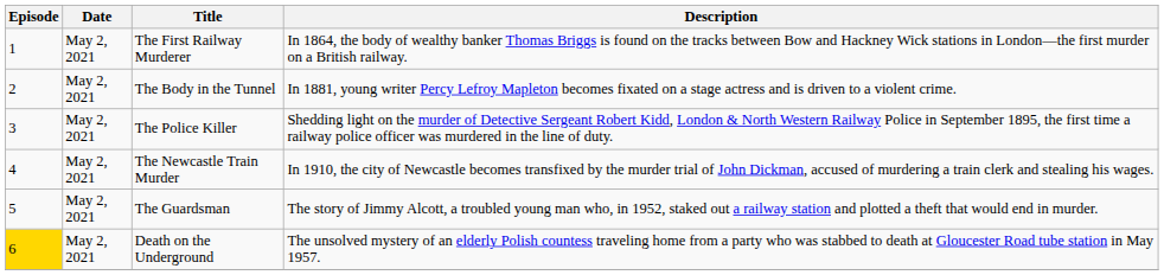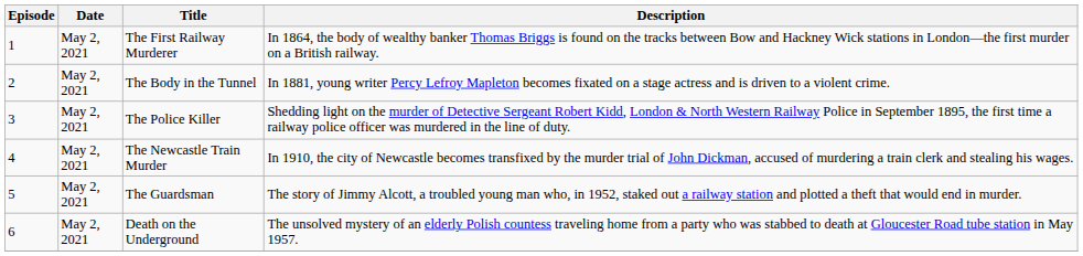Death on the Underground | Episode: gold background -> no background
